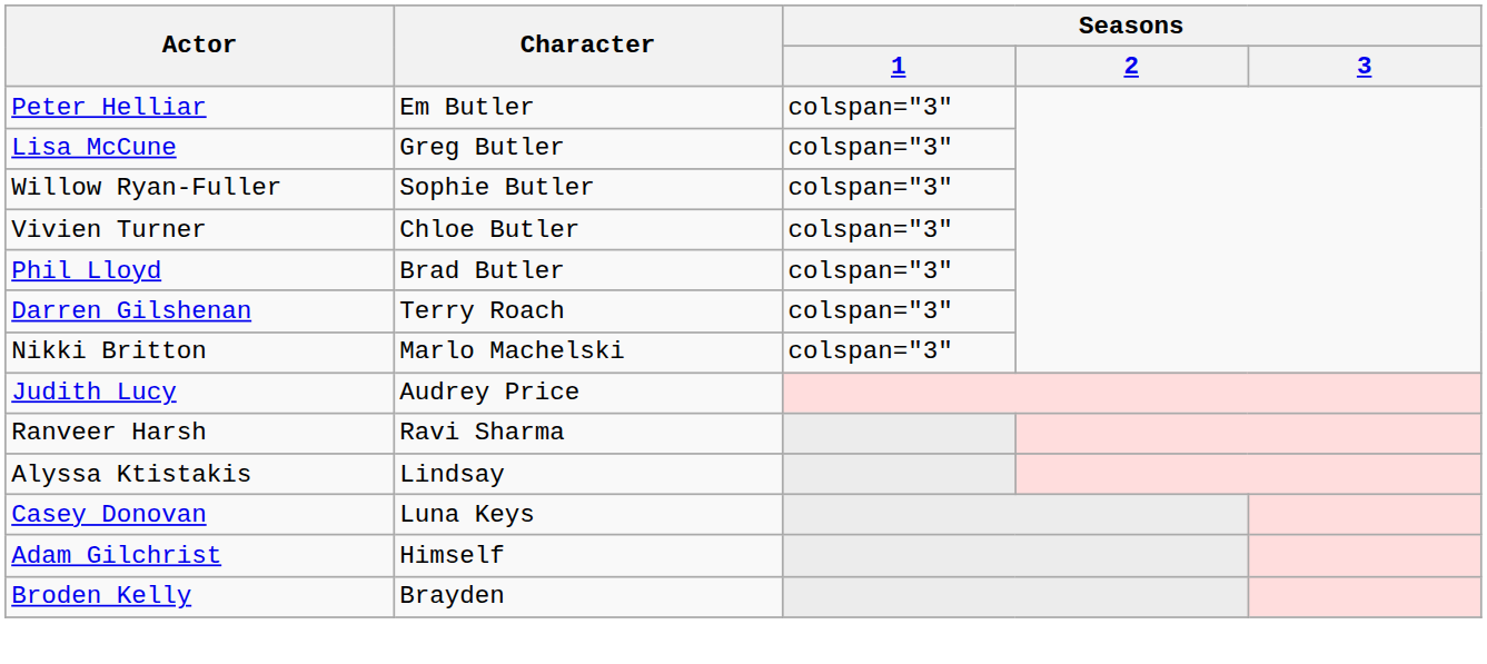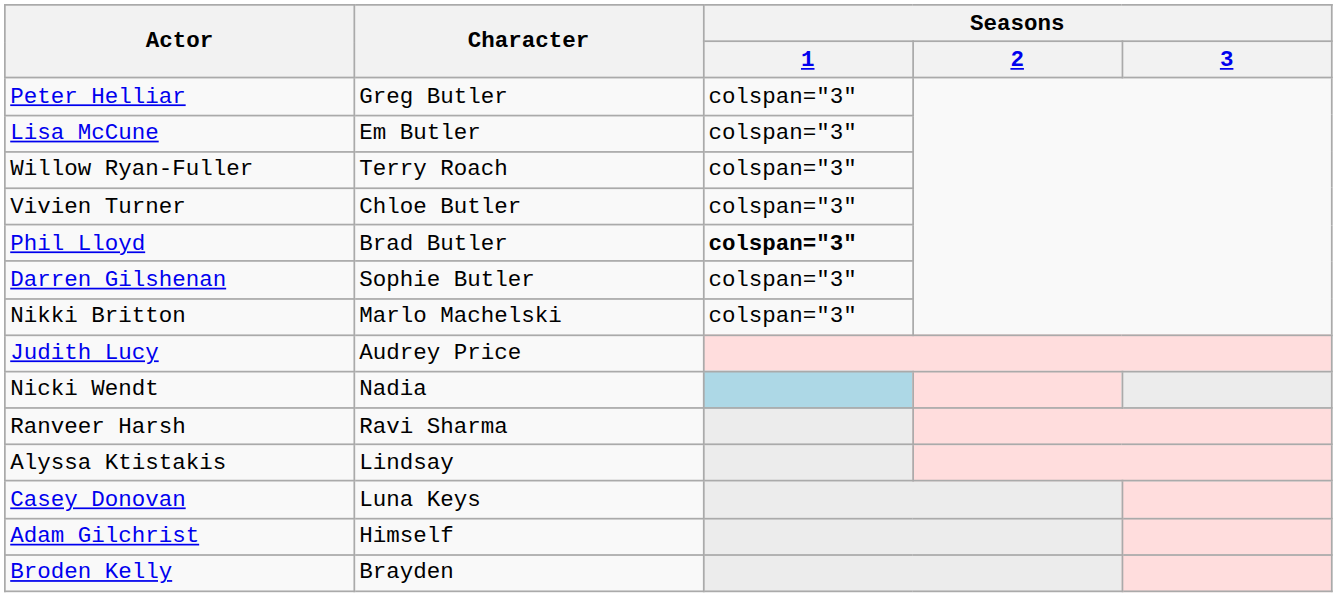Peter Helliar | Character: Em Butler -> Greg Butler
Lisa McCune | Character: Greg Butler -> Em Butler
Willow Ryan-Fuller | Character: Sophie Butler -> Terry Roach
Phil Lloyd | Seasons / 1: normal -> bold
Darren Gilshenan | Character: Terry Roach -> Sophie Butler
+ row: Nicki Wendt | Nadia
